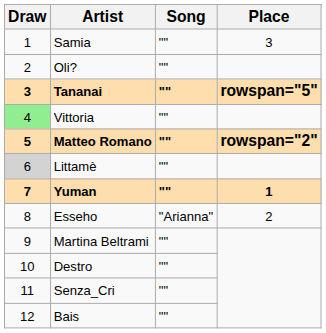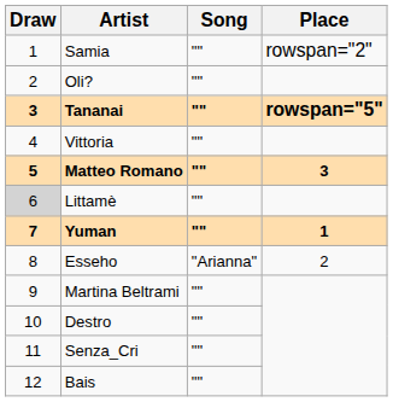Samia | Place: 3 -> rowspan="2"
Vittoria | Draw: lightgreen background -> no background
Matteo Romano | Place: rowspan="2" -> 3
